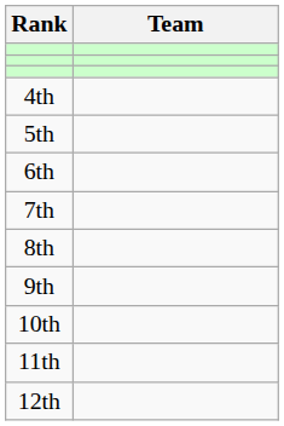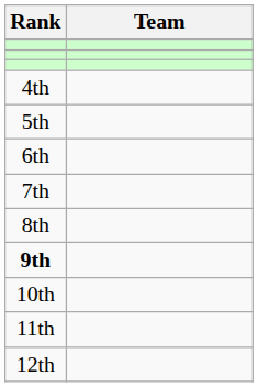row 10 | Rank: normal -> bold
